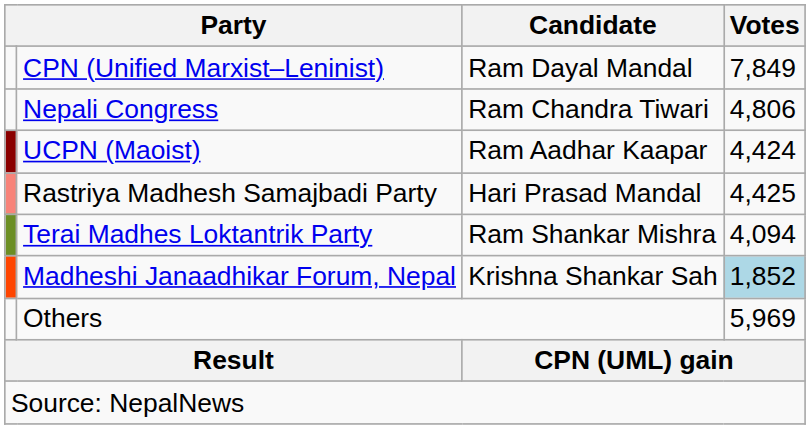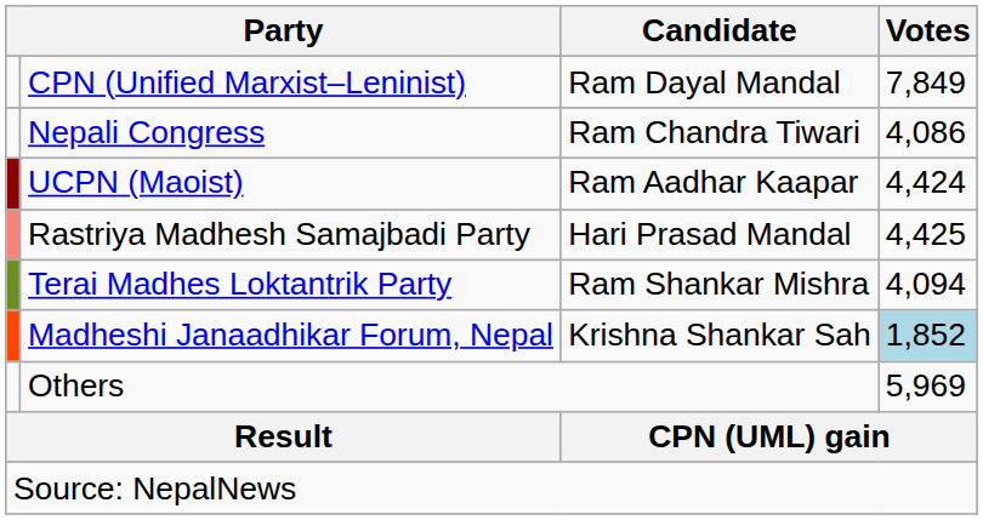Nepali Congress | Votes: 4,806 -> 4,086
